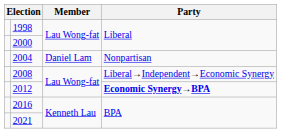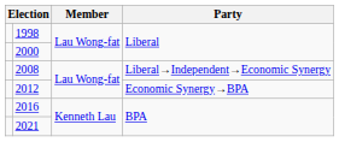- row: 2004 | Daniel Lam | Nonpartisan
2012 | Party: bold -> normal
